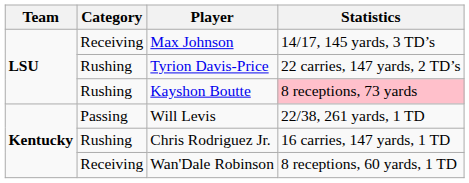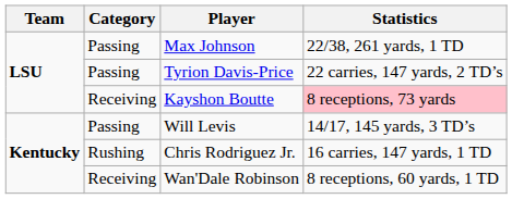Max Johnson | Category: Receiving -> Passing
Max Johnson | Statistics: 14/17, 145 yards, 3 TD’s -> 22/38, 261 yards, 1 TD
Tyrion Davis-Price | Category: Rushing -> Passing
Kayshon Boutte | Category: Rushing -> Receiving
Will Levis | Statistics: 22/38, 261 yards, 1 TD -> 14/17, 145 yards, 3 TD’s
